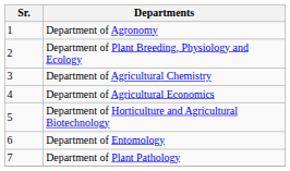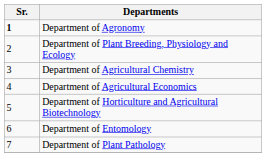Department of Agronomy | Sr.: normal -> bold
